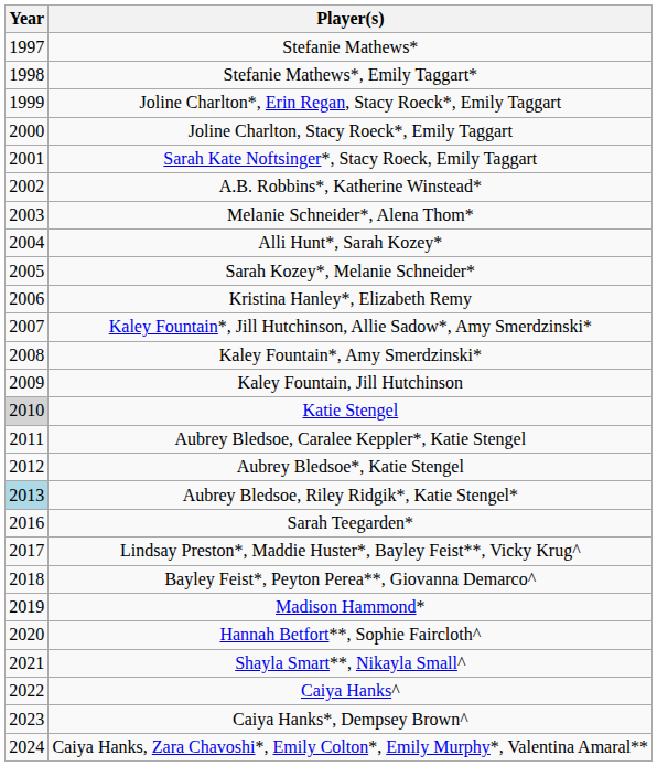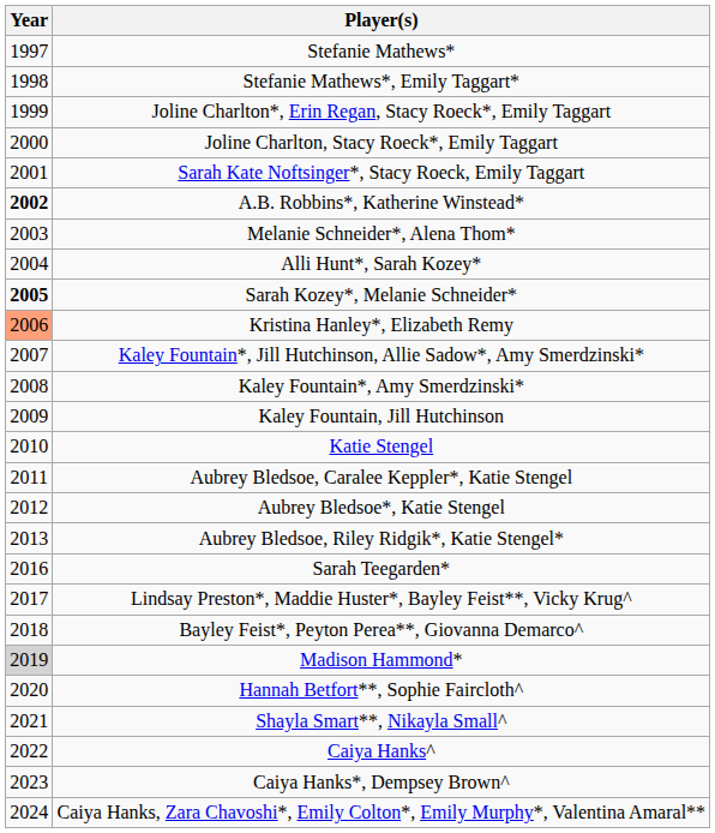A.B. Robbins*, Katherine Winstead* | Year: normal -> bold
Sarah Kozey*, Melanie Schneider* | Year: normal -> bold
Kristina Hanley*, Elizabeth Remy | Year: no background -> lightsalmon background
Katie Stengel | Year: lightgrey background -> no background
Aubrey Bledsoe, Riley Ridgik*, Katie Stengel* | Year: lightblue background -> no background
Madison Hammond* | Year: no background -> lightgrey background
